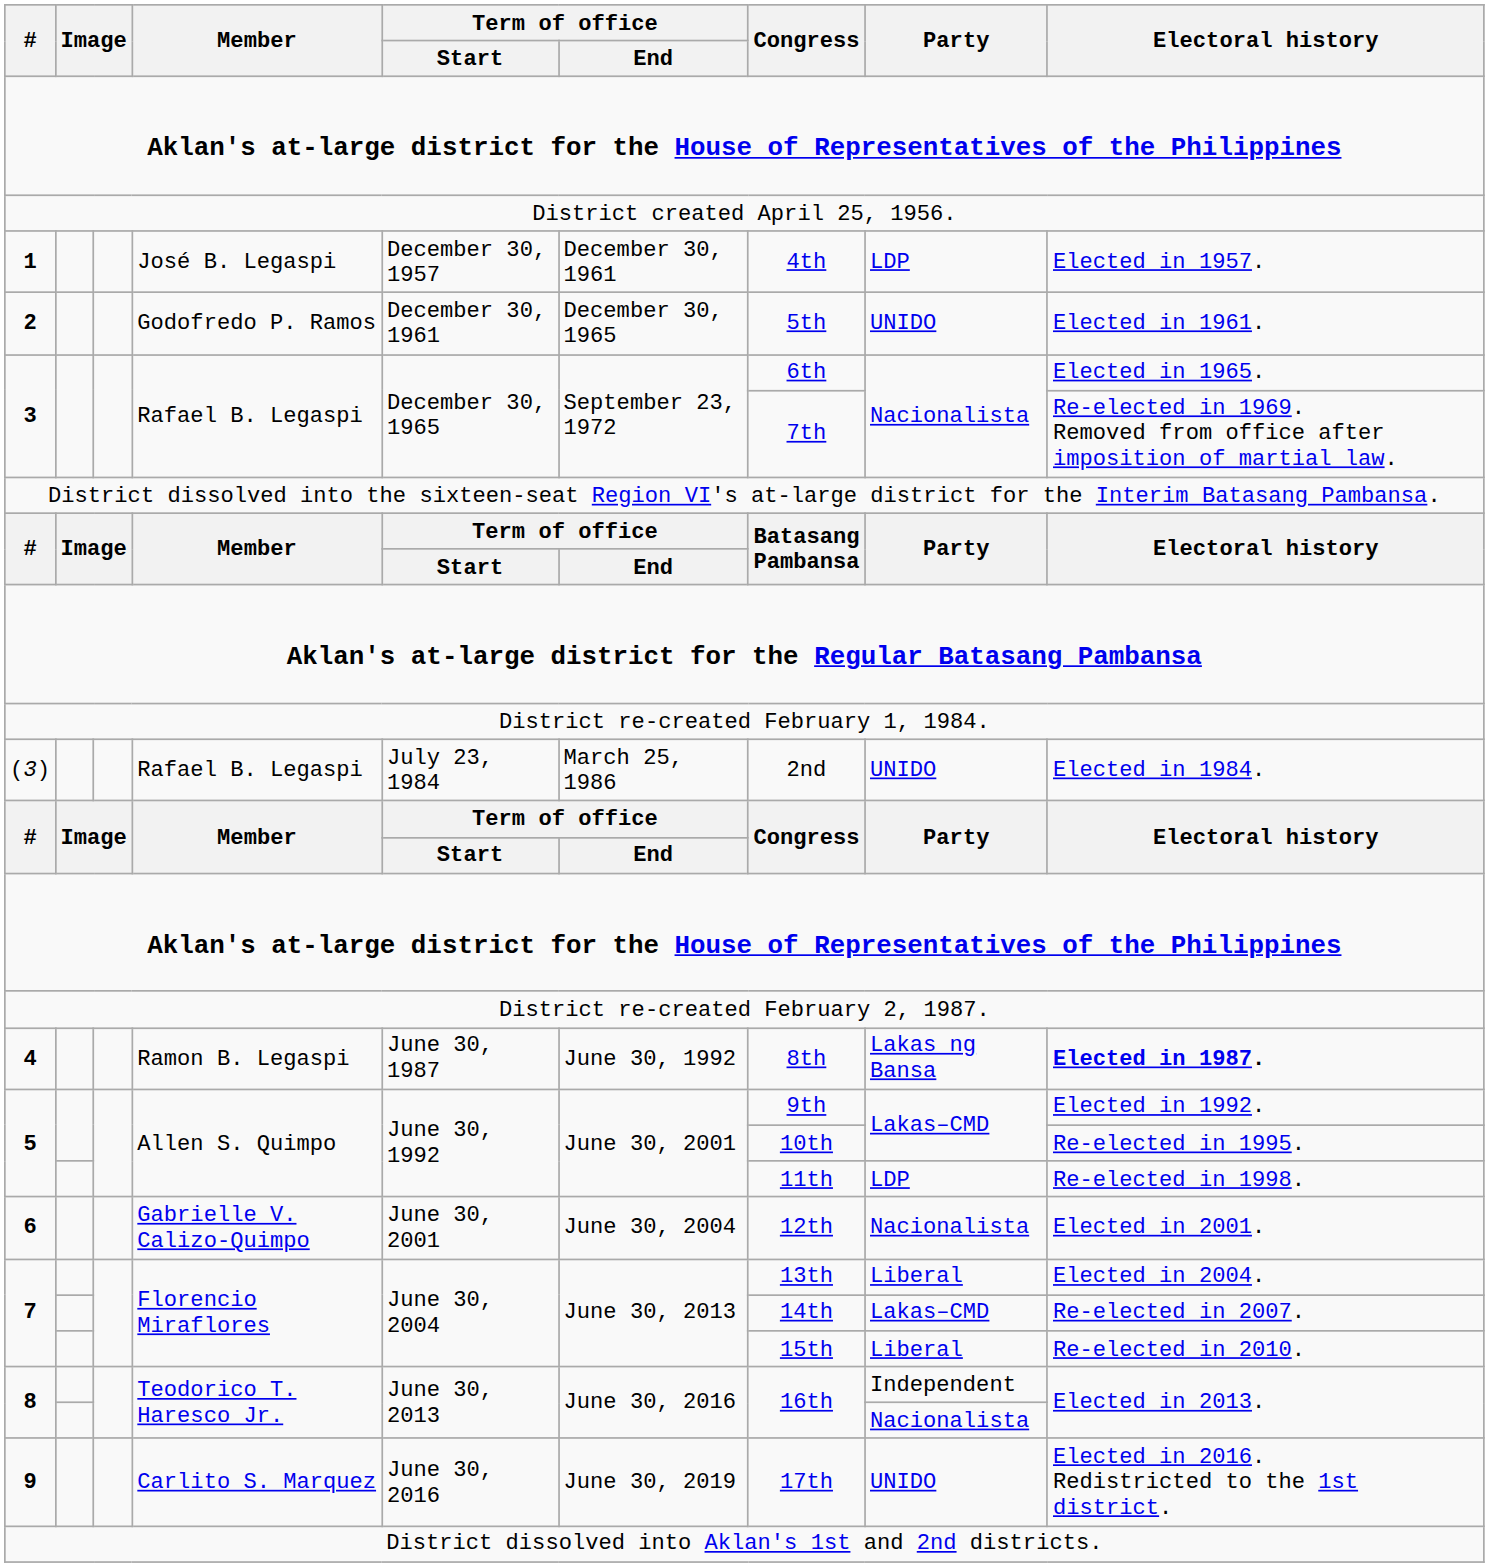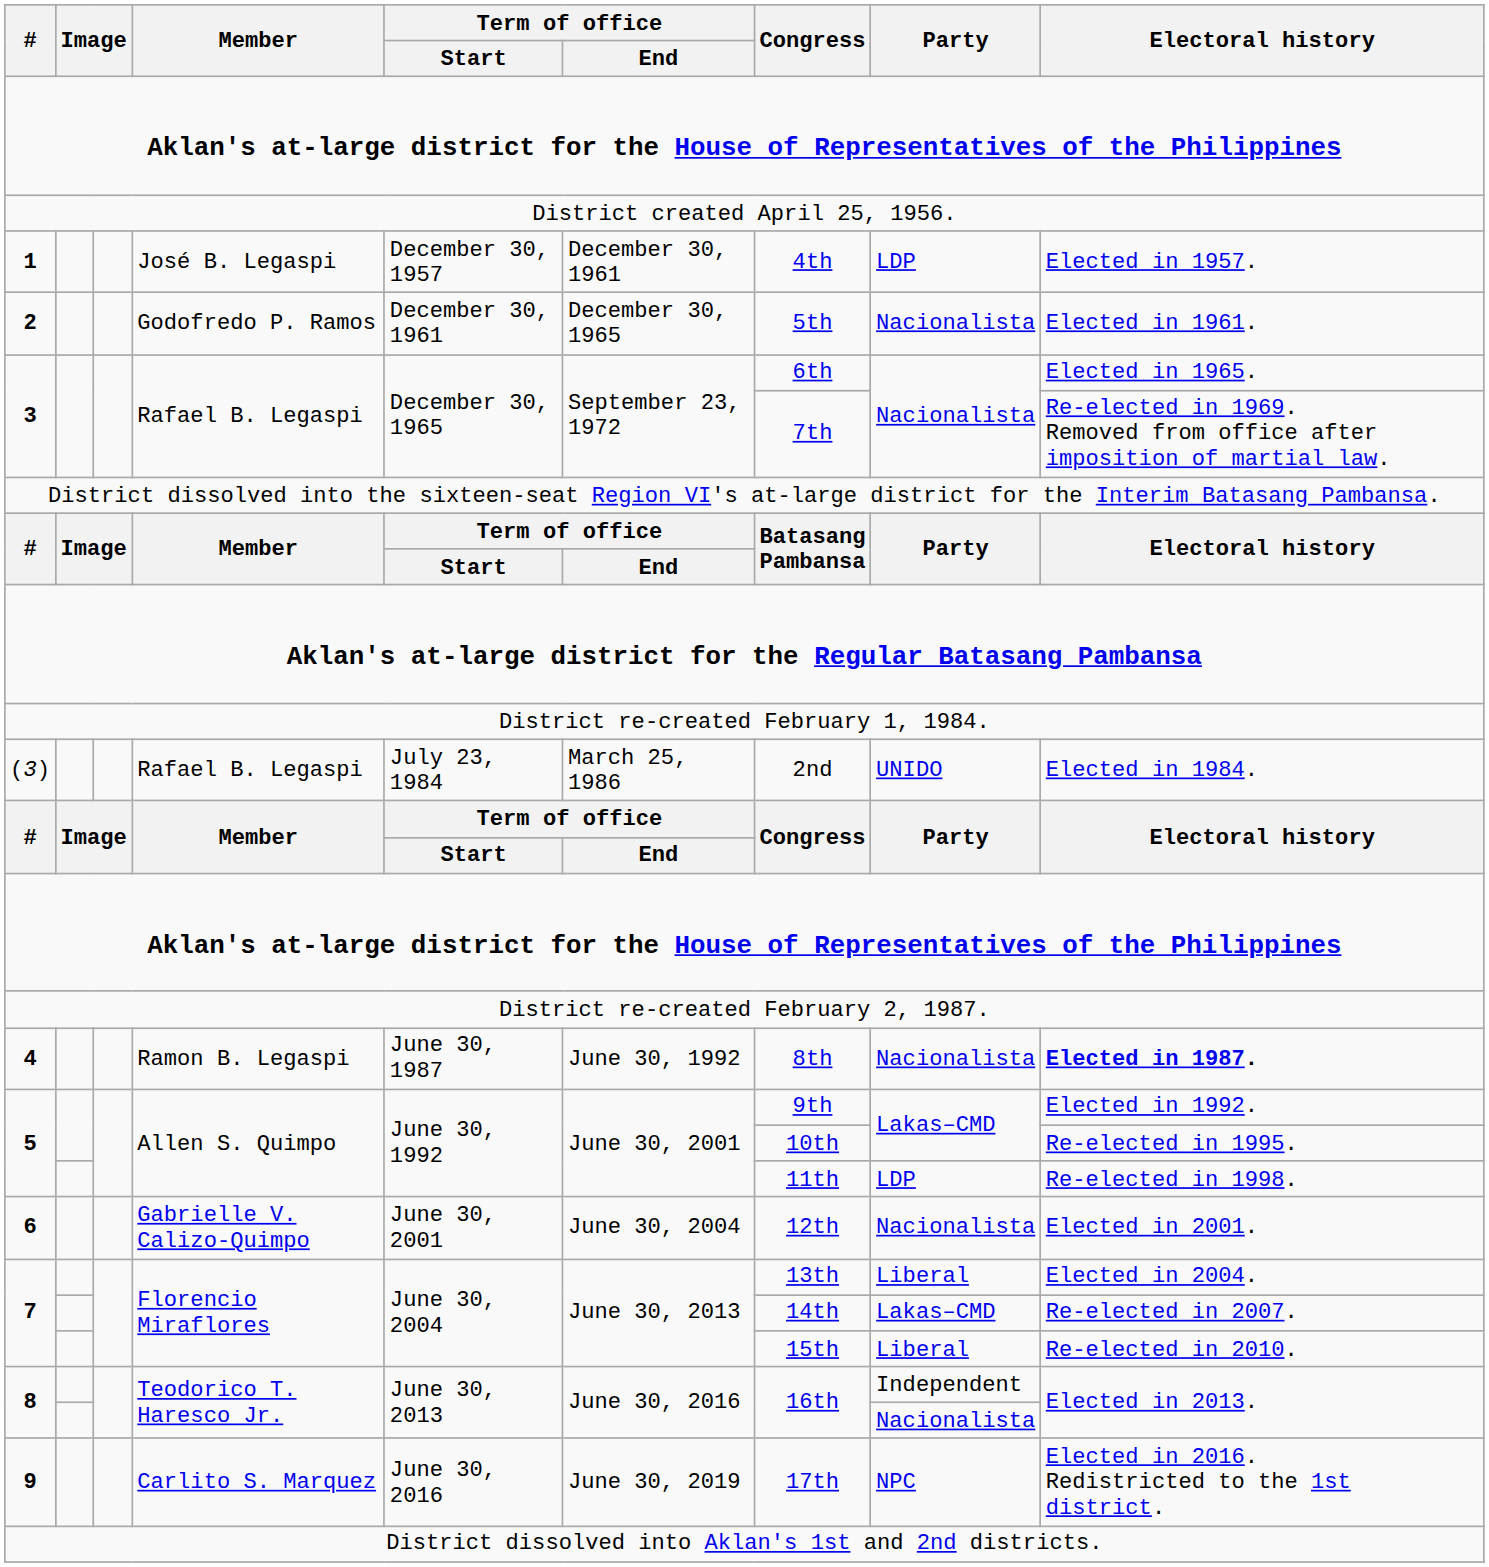2 | Party: UNIDO -> Nacionalista
4 | Party: Lakas ng Bansa -> Nacionalista
9 | Party: UNIDO -> NPC
